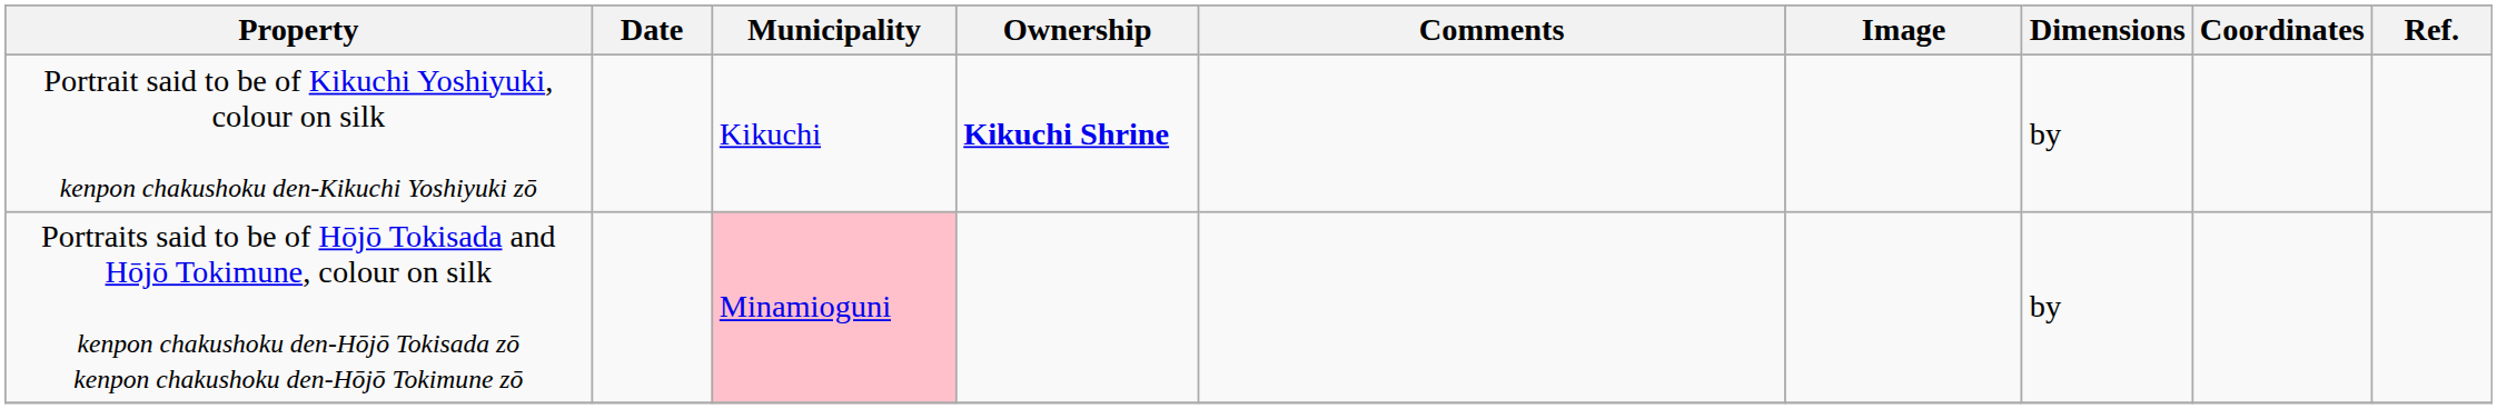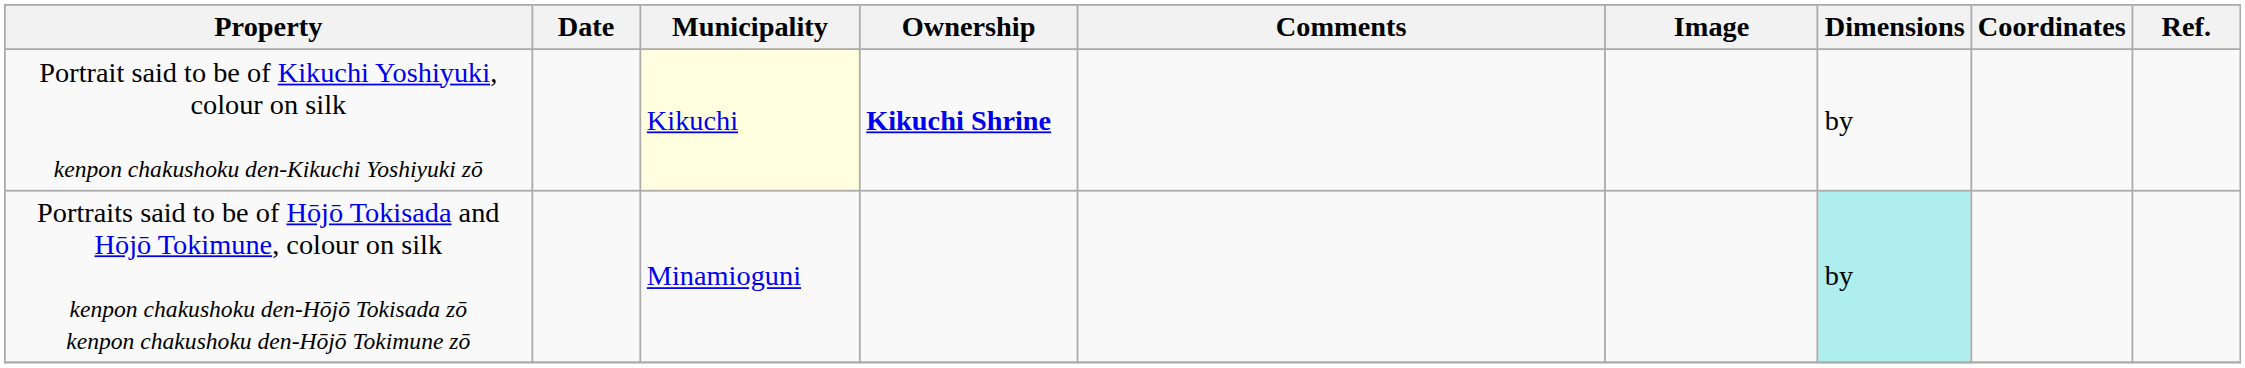row 2 | Municipality: no background -> lightyellow background
row 3 | Municipality: pink background -> no background
row 3 | Dimensions: no background -> paleturquoise background
